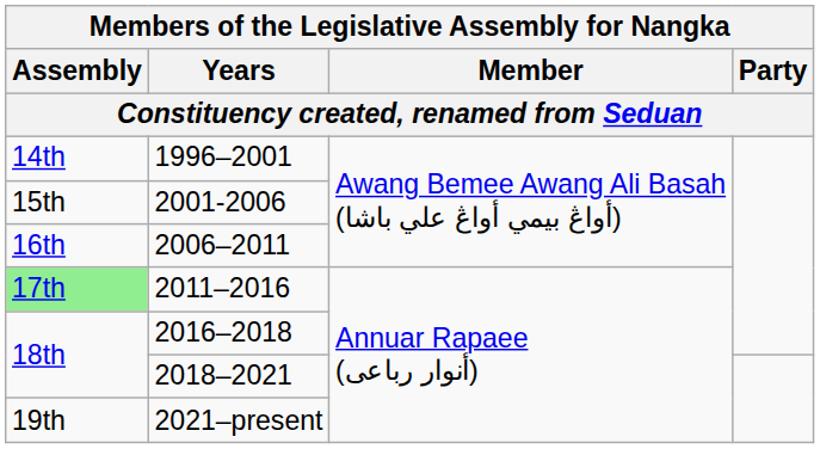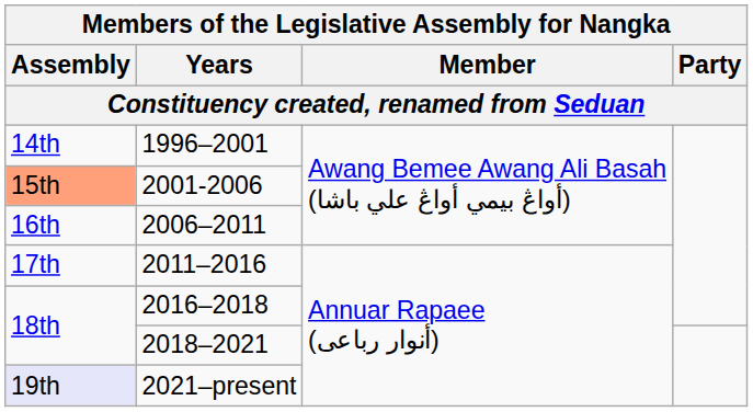2001-2006 | Assembly: no background -> lightsalmon background
2011–2016 | Assembly: lightgreen background -> no background
2021–present | Assembly: no background -> lavender background
